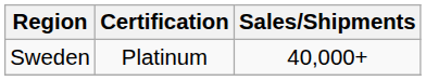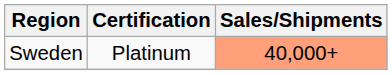Sweden | Sales/Shipments: no background -> lightsalmon background
